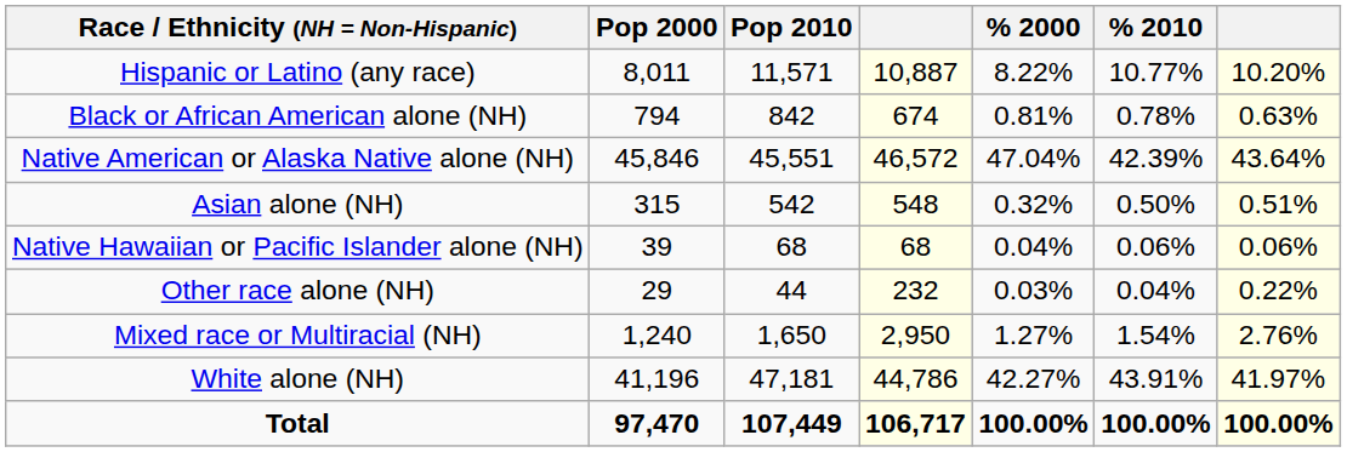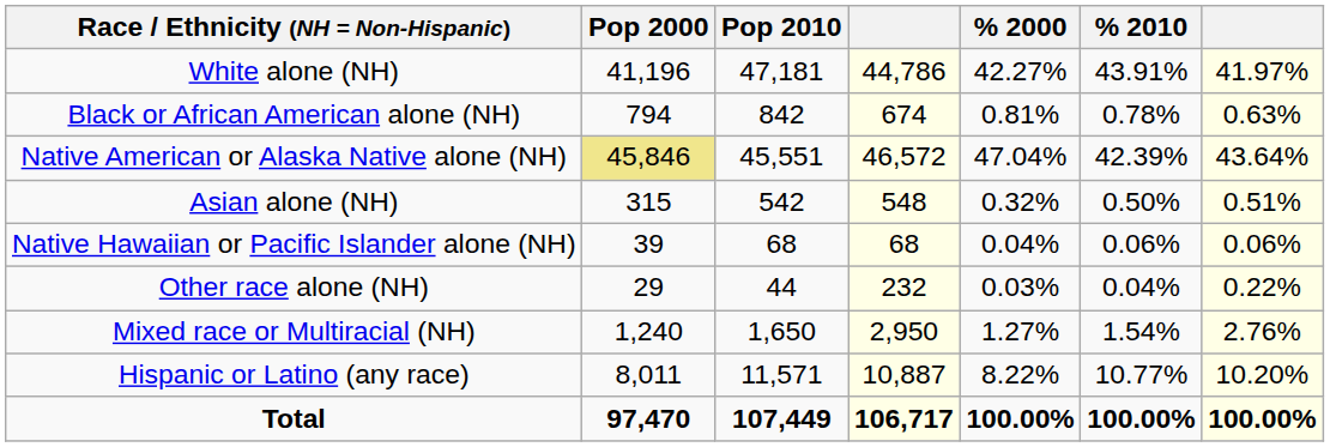rows swapped: White alone (NH) <-> Hispanic or Latino (any race)
Native American or Alaska Native alone (NH) | Pop 2000: no background -> khaki background
